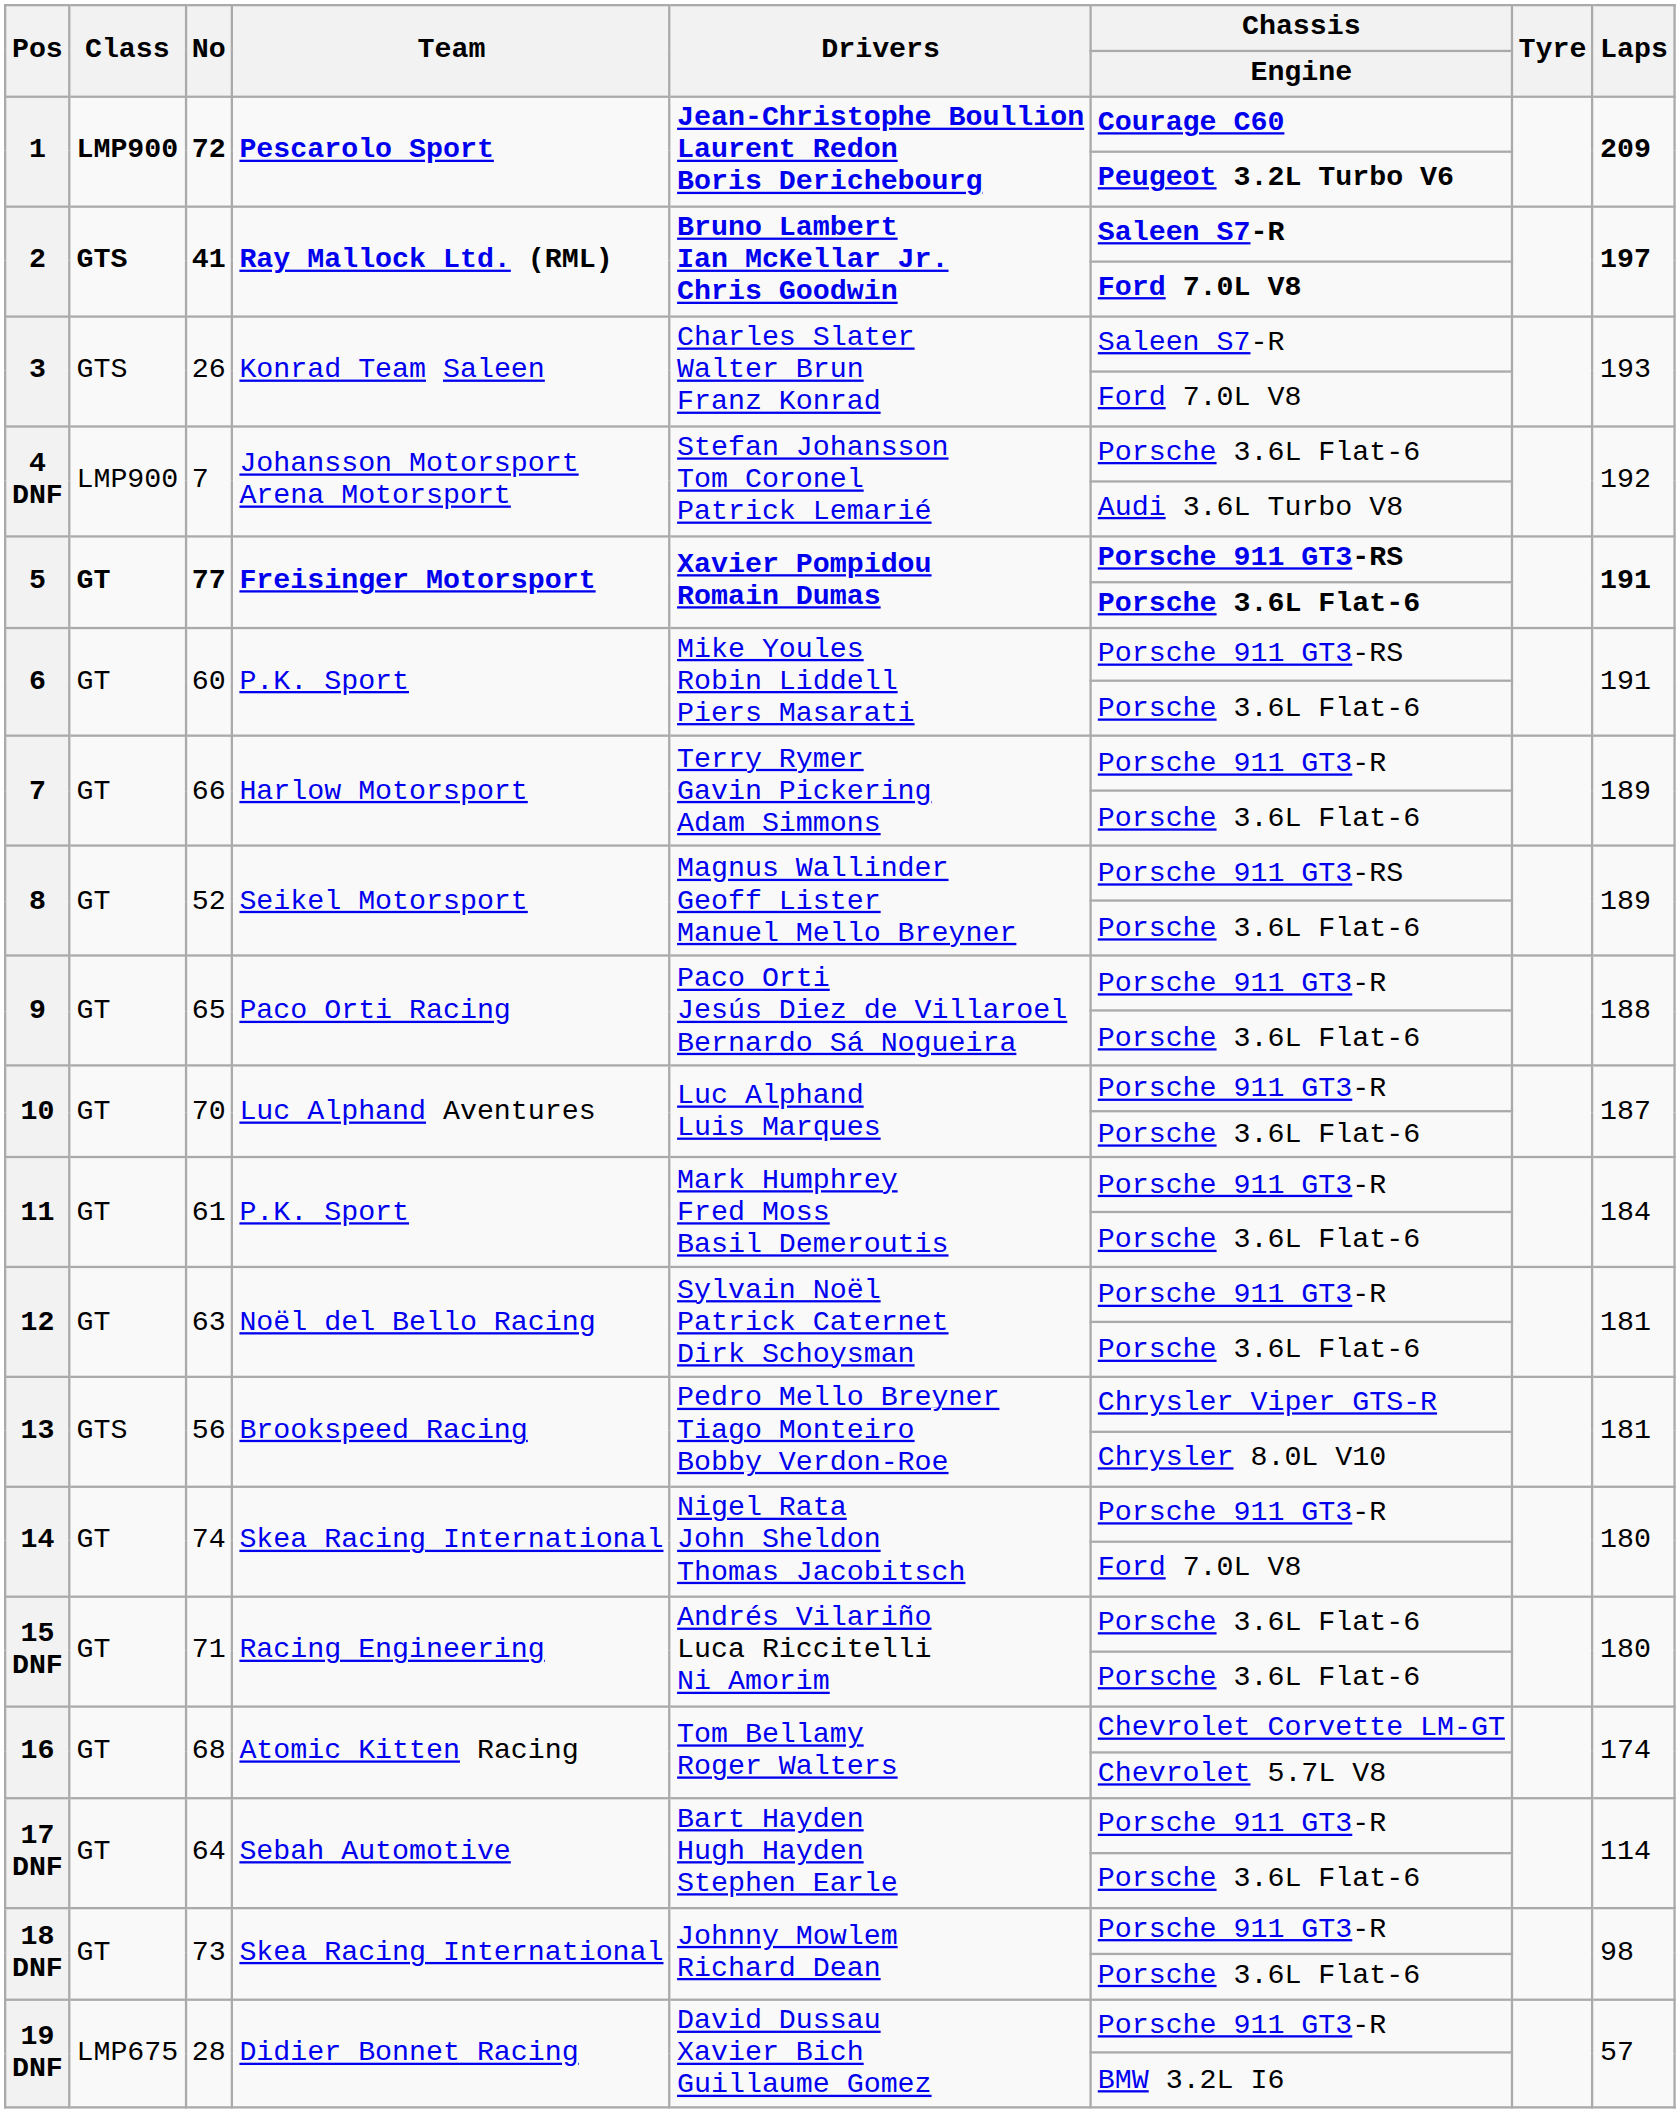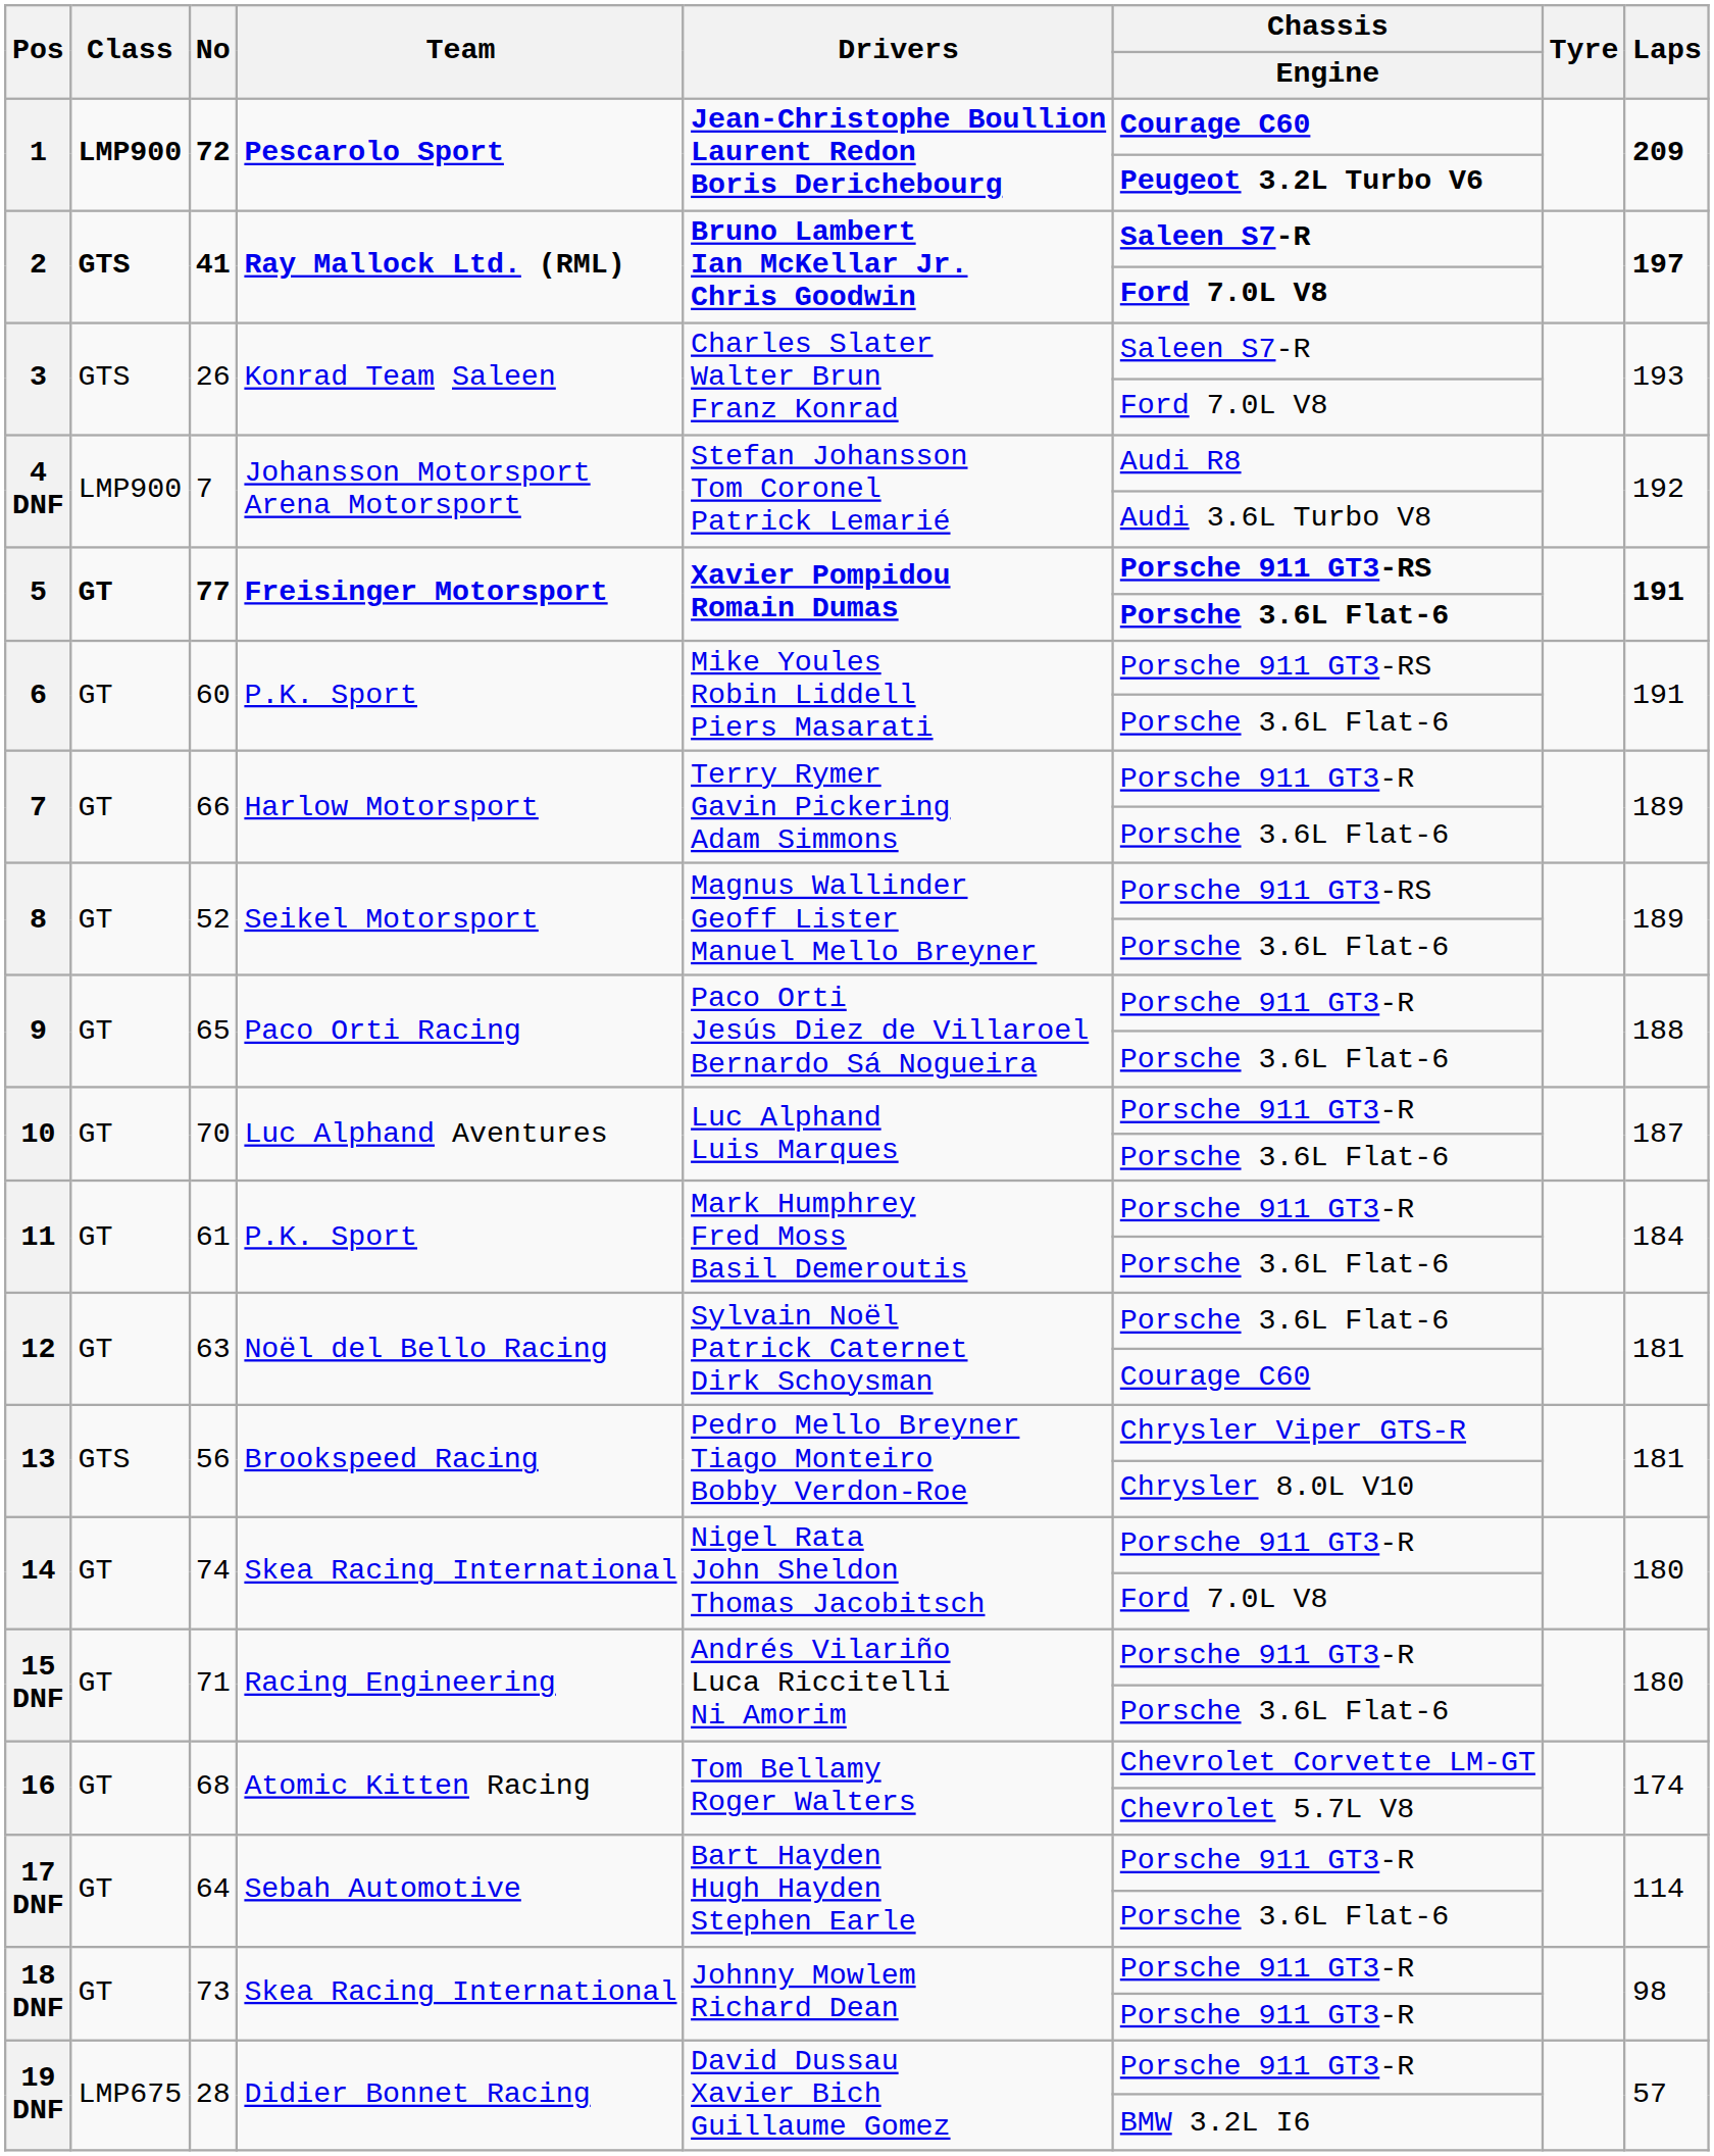row 9 | Chassis / Engine: Porsche 3.6L Flat-6 -> Audi R8
row 25 | Chassis / Engine: Porsche 911 GT3-R -> Porsche 3.6L Flat-6
row 26 | Chassis / Engine: Porsche 3.6L Flat-6 -> Courage C60
row 31 | Chassis / Engine: Porsche 3.6L Flat-6 -> Porsche 911 GT3-R
row 38 | Chassis / Engine: Porsche 3.6L Flat-6 -> Porsche 911 GT3-R
